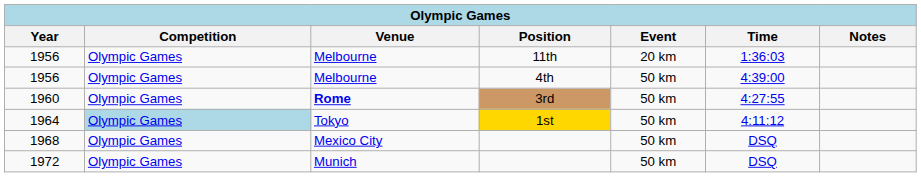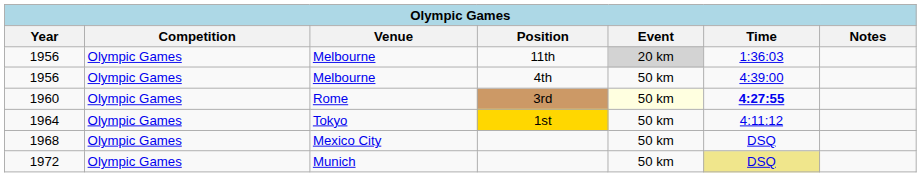1956 / 11th | Event: no background -> lightgrey background
1960 | Venue: bold -> normal
1960 | Event: no background -> lightyellow background
1960 | Time: normal -> bold
1964 | Competition: lightblue background -> no background
1972 | Time: no background -> khaki background
